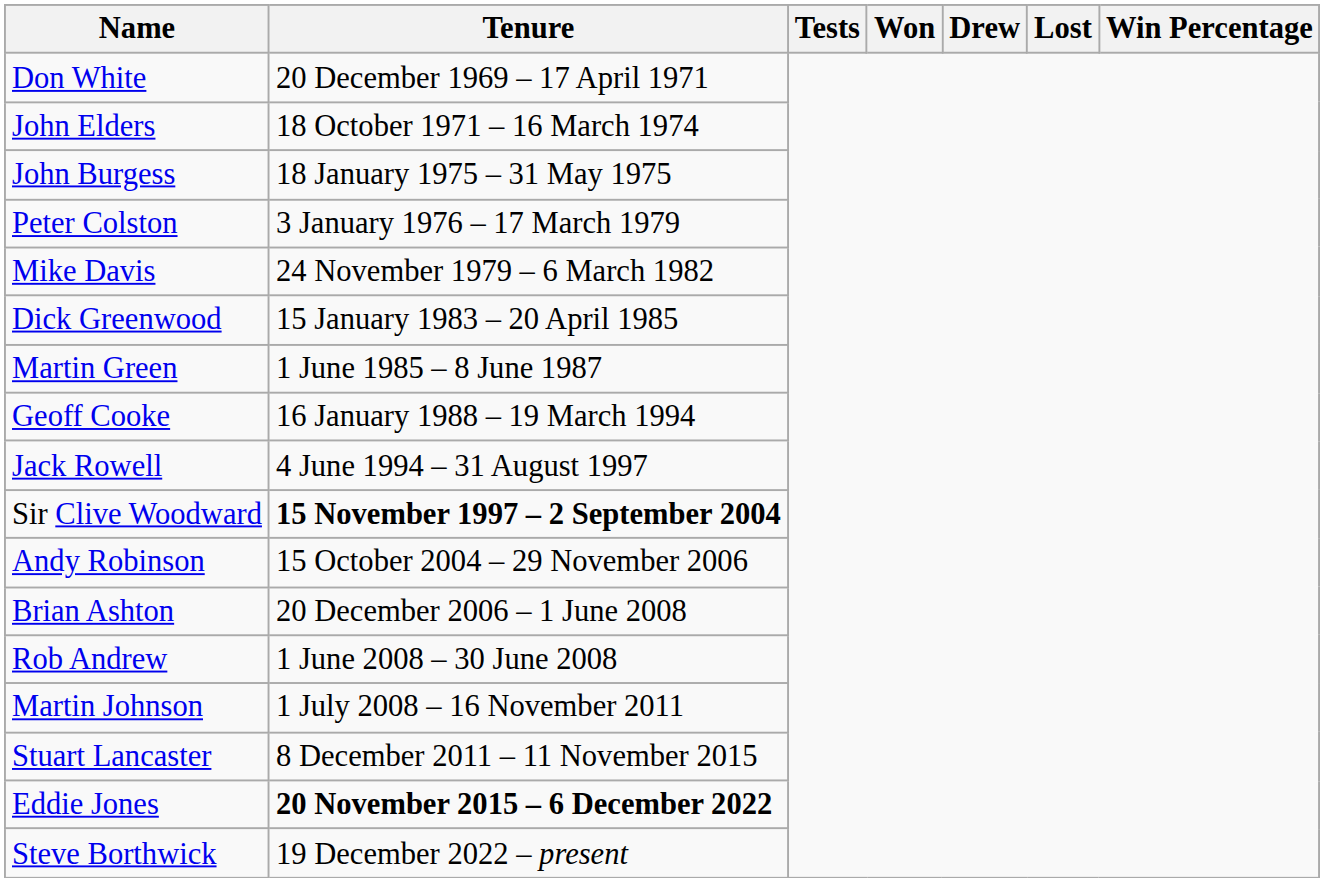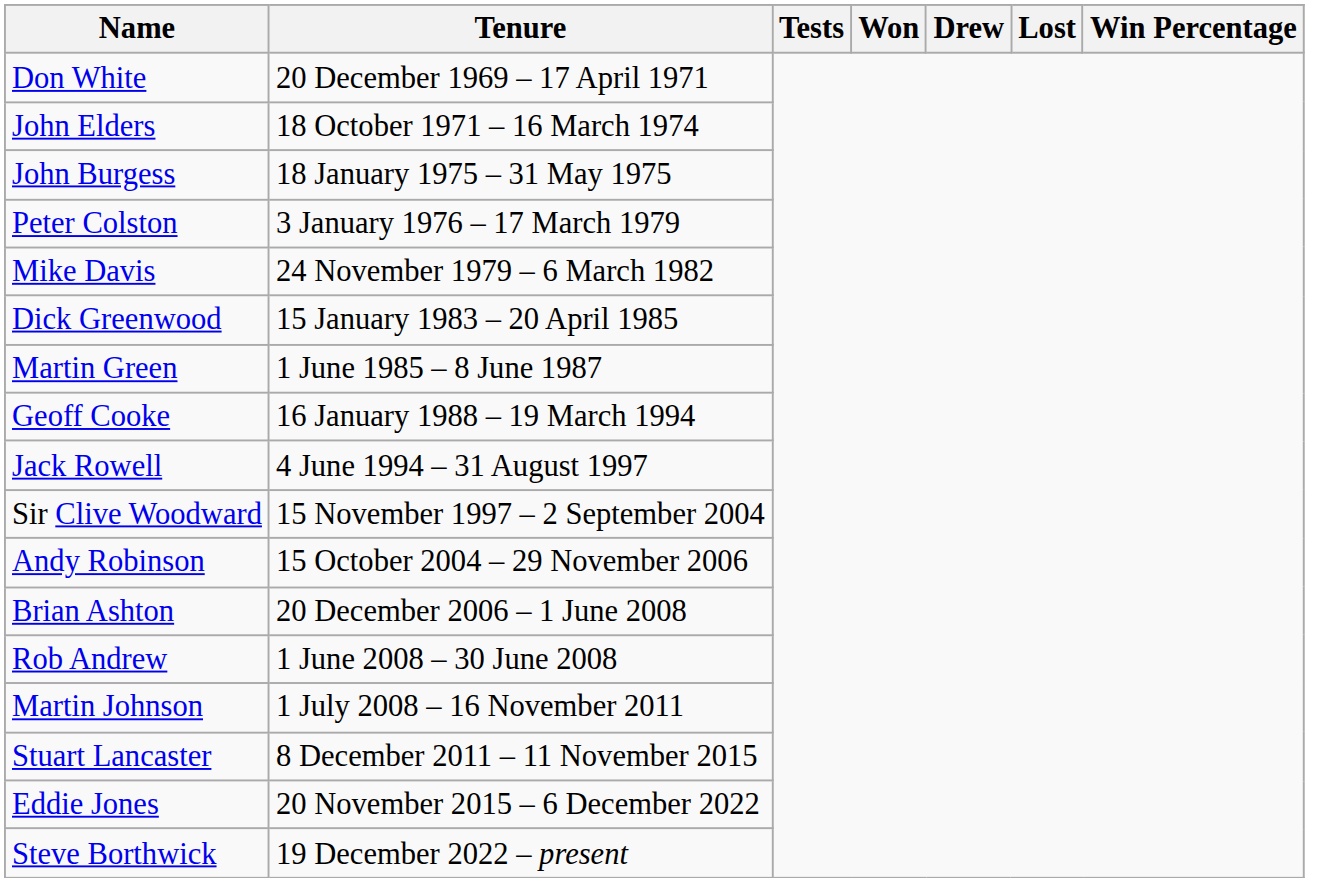Sir Clive Woodward | Tenure: bold -> normal
Eddie Jones | Tenure: bold -> normal
